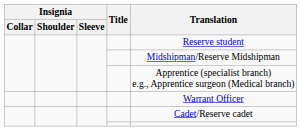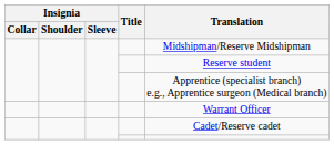row 3 | Translation: Reserve student -> Midshipman/Reserve Midshipman
row 4 | Translation: Midshipman/Reserve Midshipman -> Reserve student
